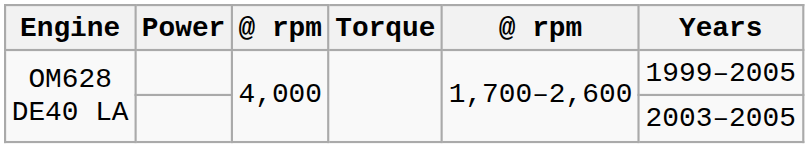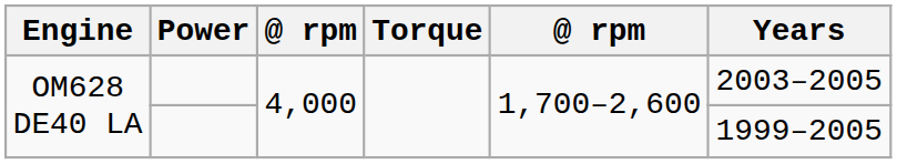row 2 | Years: 1999–2005 -> 2003–2005
row 3 | Years: 2003–2005 -> 1999–2005
